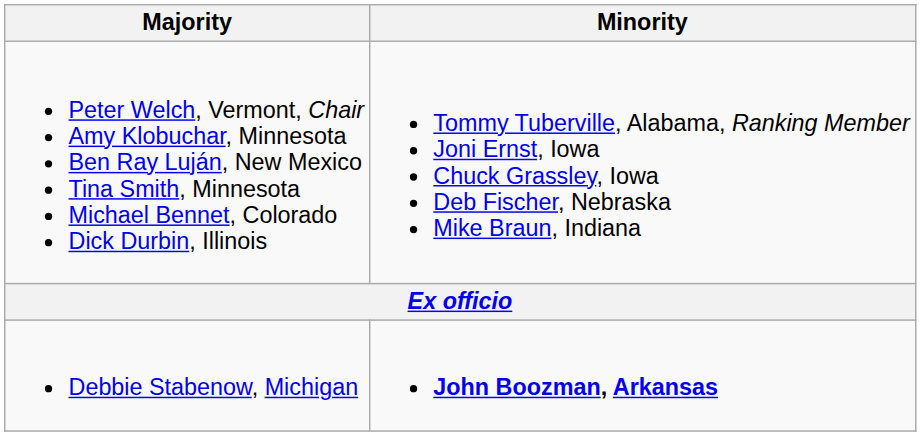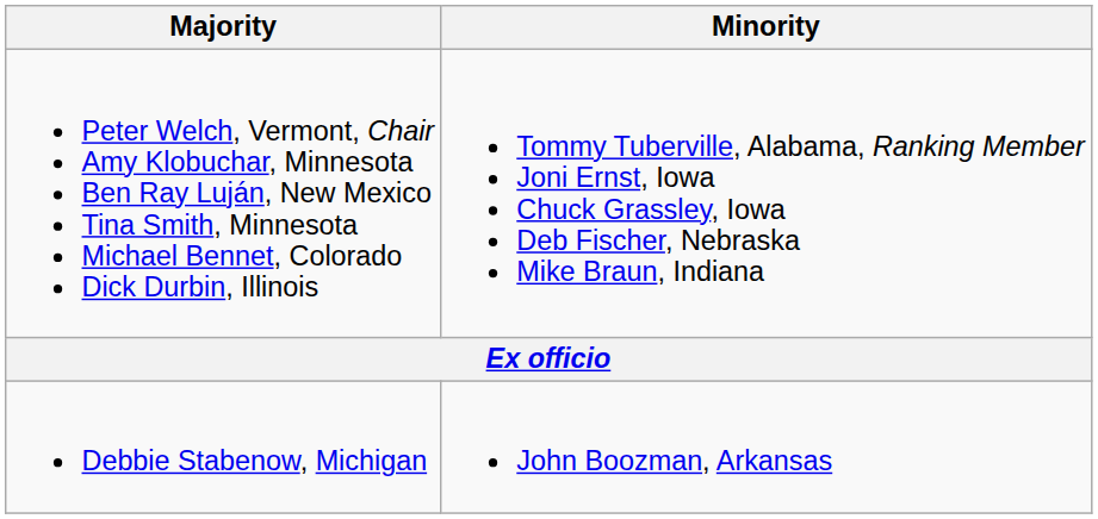Debbie Stabenow, Michigan | Minority: bold -> normal
